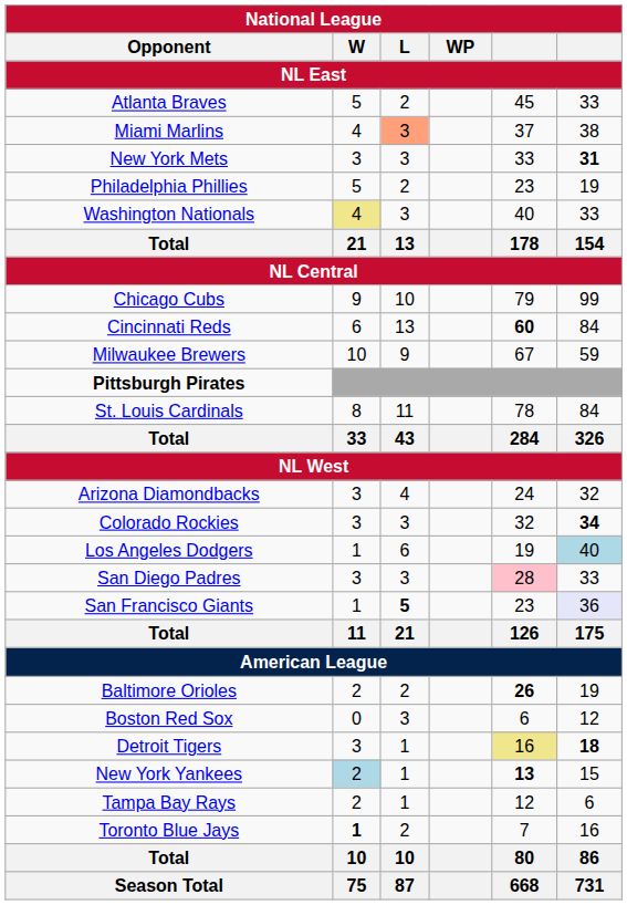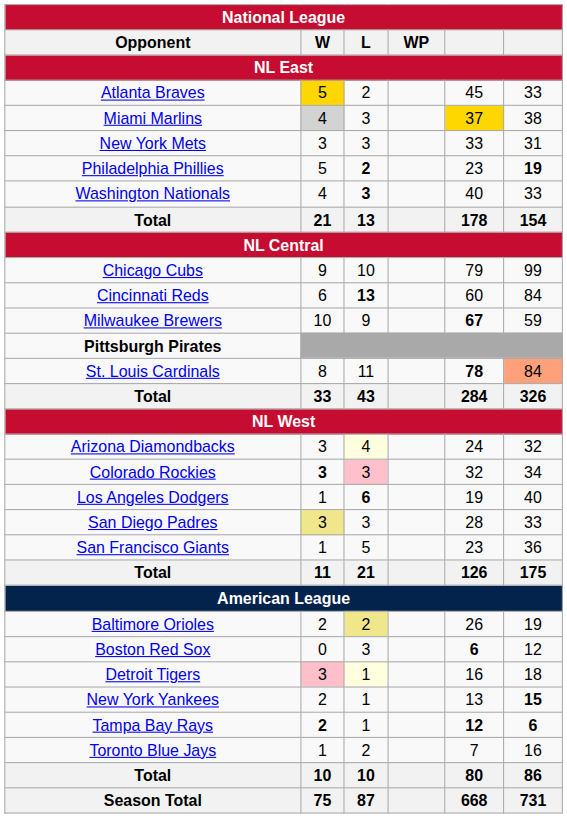Atlanta Braves | W: no background -> gold background
Miami Marlins | W: no background -> lightgrey background
Miami Marlins | L: lightsalmon background -> no background
Miami Marlins | column 5: no background -> gold background
New York Mets | column 6: bold -> normal
Philadelphia Phillies | L: normal -> bold
Philadelphia Phillies | column 6: normal -> bold
Washington Nationals | W: khaki background -> no background
Washington Nationals | L: normal -> bold
Cincinnati Reds | L: normal -> bold
Cincinnati Reds | column 5: bold -> normal
Milwaukee Brewers | column 5: normal -> bold
St. Louis Cardinals | column 5: normal -> bold
St. Louis Cardinals | column 6: no background -> lightsalmon background
Arizona Diamondbacks | L: no background -> lightyellow background
Colorado Rockies | W: normal -> bold
Colorado Rockies | L: no background -> pink background
Colorado Rockies | column 6: bold -> normal
Los Angeles Dodgers | L: normal -> bold
Los Angeles Dodgers | column 6: lightblue background -> no background
San Diego Padres | W: no background -> khaki background
San Diego Padres | column 5: pink background -> no background
San Francisco Giants | L: bold -> normal
San Francisco Giants | column 6: lavender background -> no background
Baltimore Orioles | L: no background -> khaki background
Baltimore Orioles | column 5: bold -> normal
Boston Red Sox | column 5: normal -> bold
Detroit Tigers | W: no background -> pink background
Detroit Tigers | L: no background -> lightyellow background
Detroit Tigers | column 5: khaki background -> no background
Detroit Tigers | column 6: bold -> normal
New York Yankees | W: lightblue background -> no background
New York Yankees | column 5: bold -> normal
New York Yankees | column 6: normal -> bold
Tampa Bay Rays | W: normal -> bold
Tampa Bay Rays | column 5: normal -> bold
Tampa Bay Rays | column 6: normal -> bold
Toronto Blue Jays | W: bold -> normal
